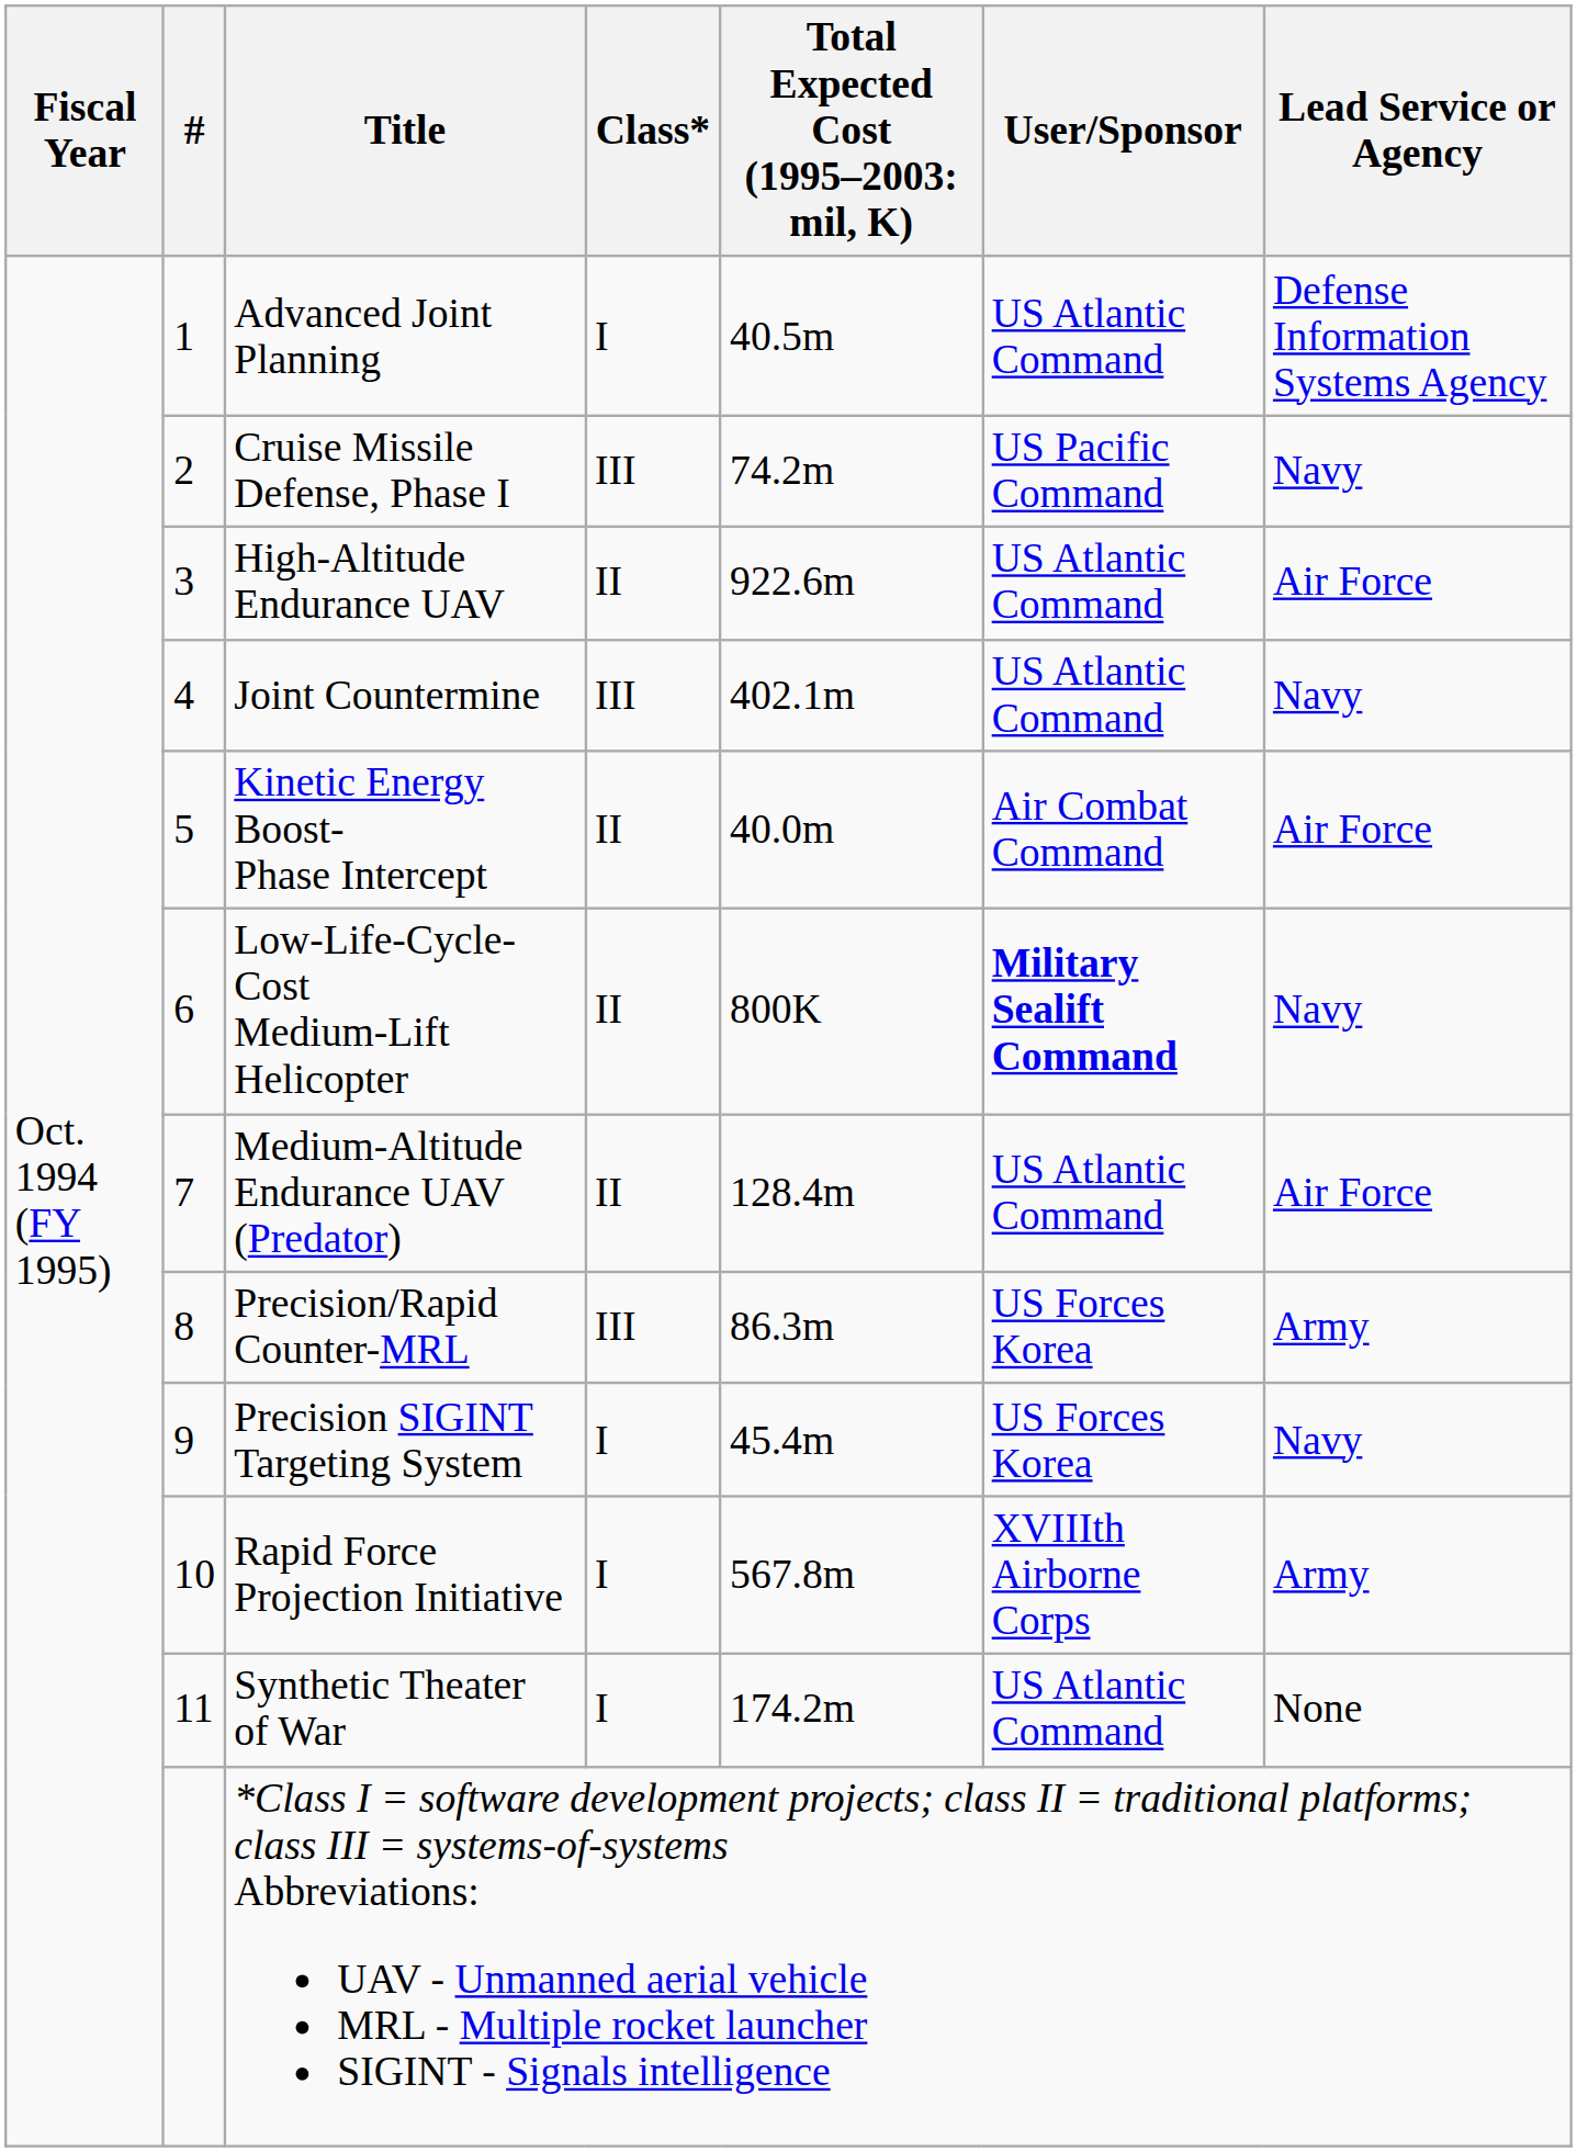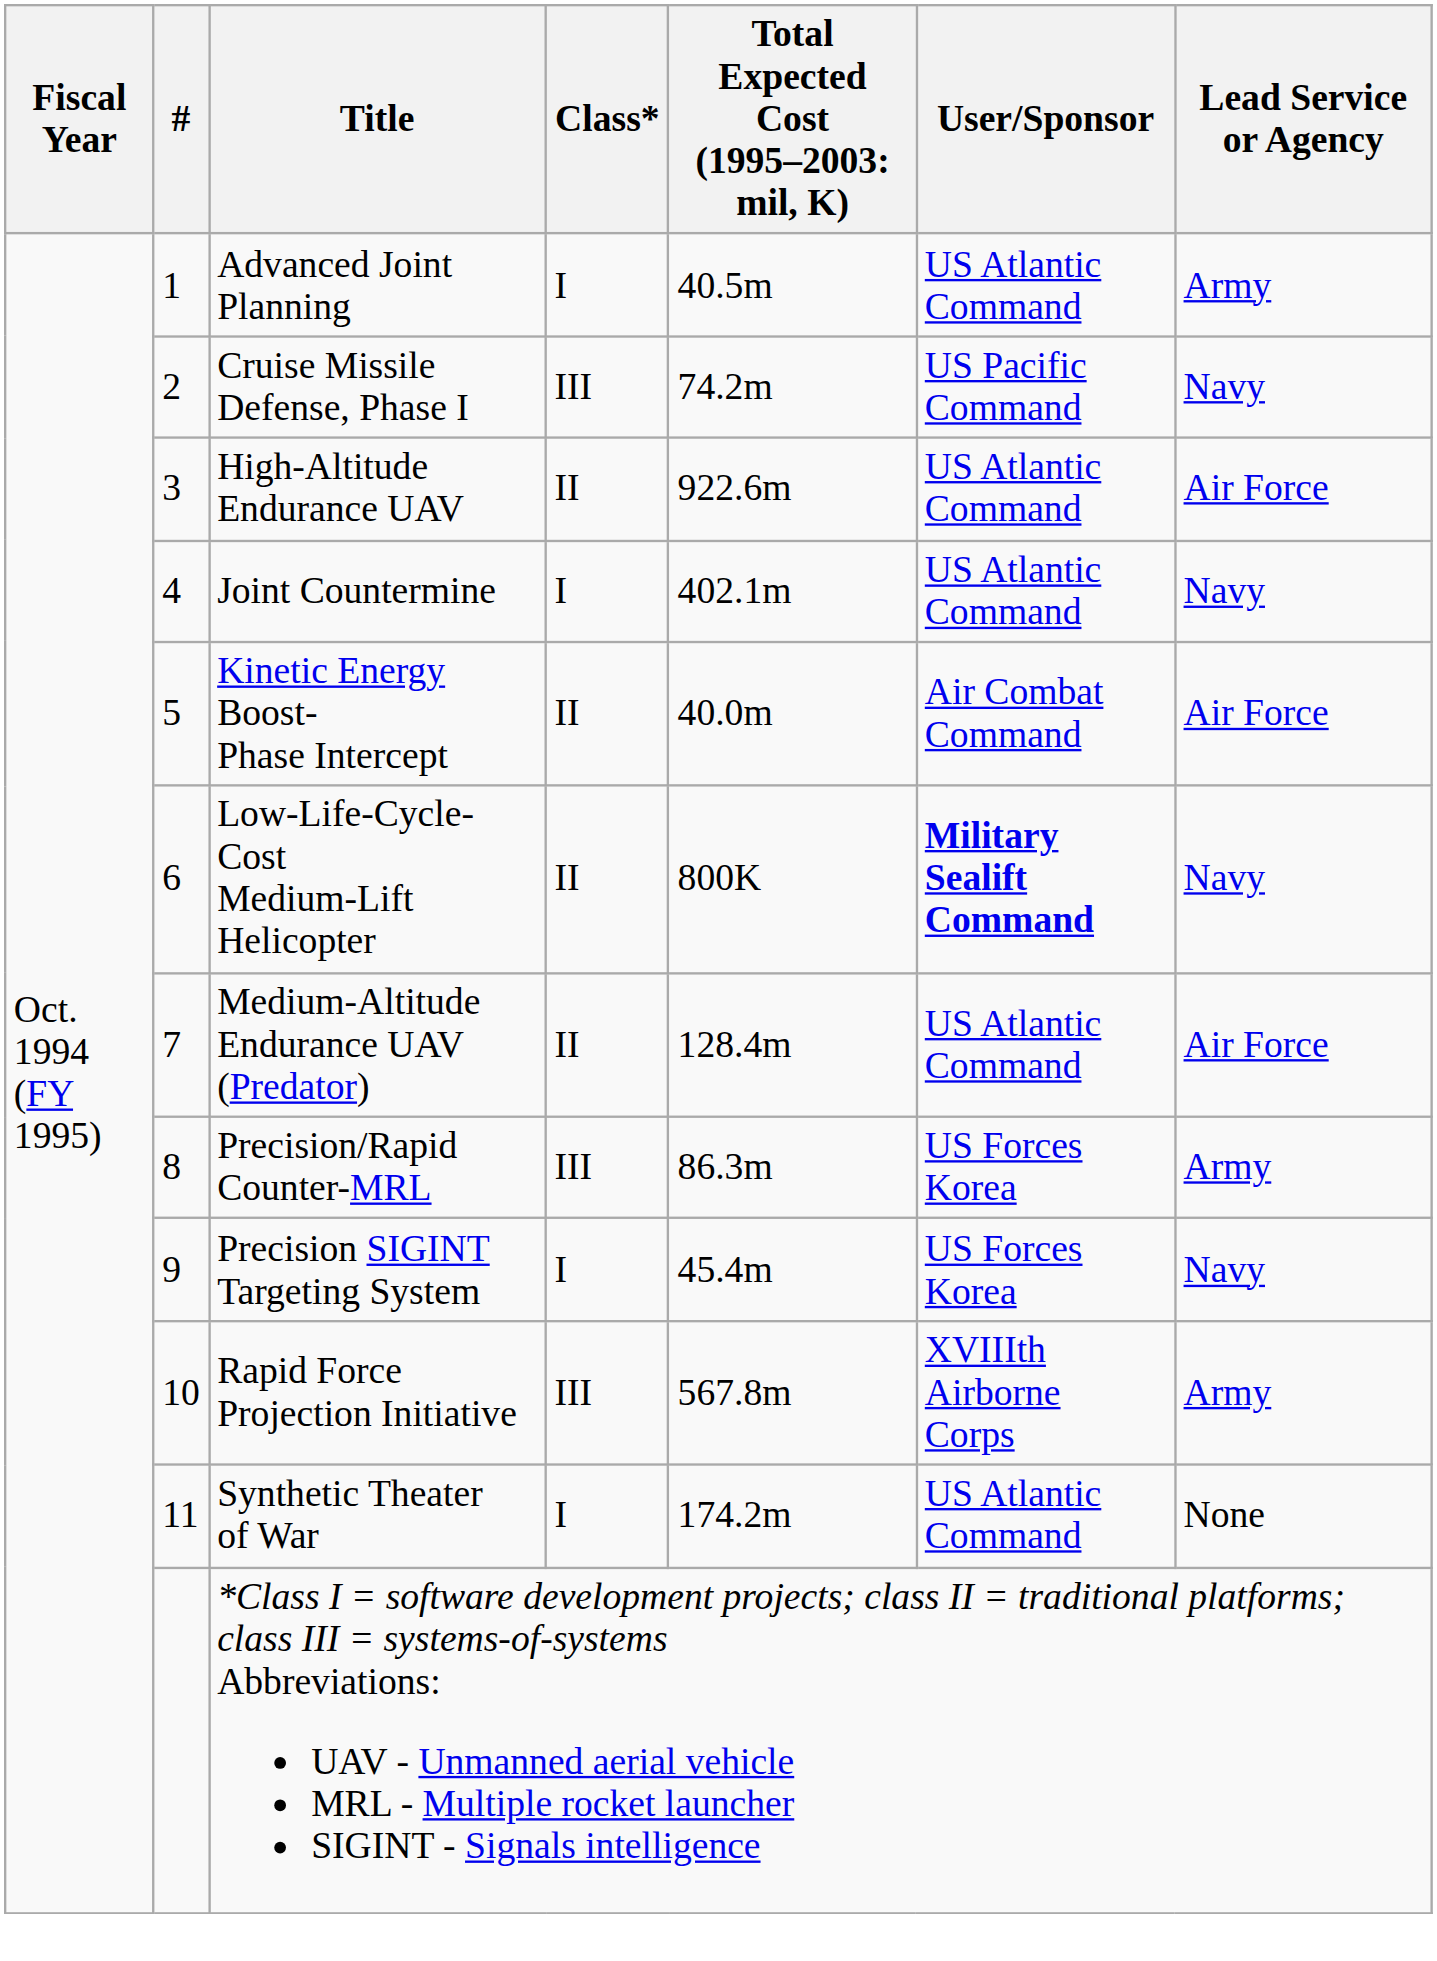Advanced Joint Planning | Lead Service or Agency: Defense Information Systems Agency -> Army
Joint Countermine | Class*: III -> I
Rapid Force Projection Initiative | Class*: I -> III
